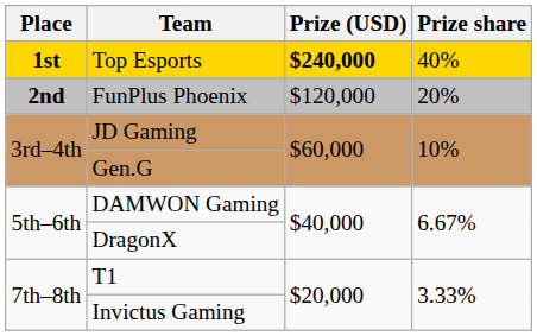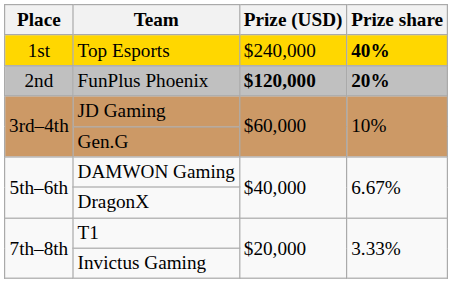Top Esports | Place: bold -> normal
Top Esports | Prize (USD): bold -> normal
Top Esports | Prize share: normal -> bold
FunPlus Phoenix | Place: bold -> normal
FunPlus Phoenix | Prize (USD): normal -> bold
FunPlus Phoenix | Prize share: normal -> bold
